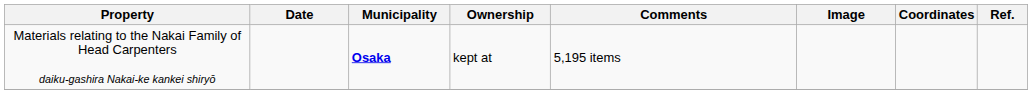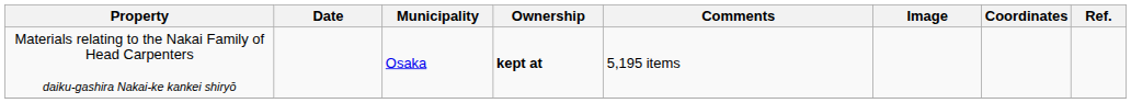row 2 | Municipality: bold -> normal
row 2 | Ownership: normal -> bold
